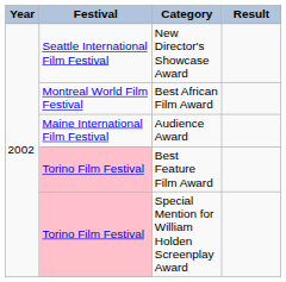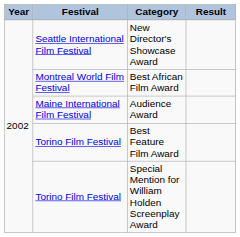Best Feature Film Award | Festival: pink background -> no background
Special Mention for William Holden Screenplay Award | Festival: pink background -> no background
